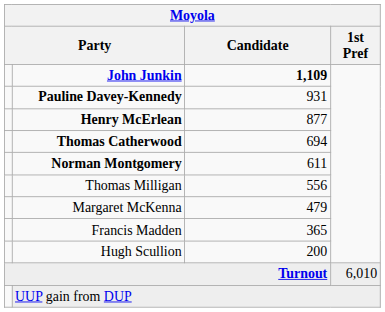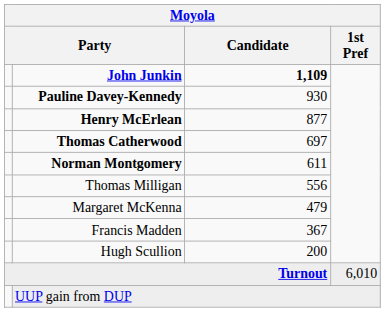Pauline Davey-Kennedy | Candidate: 931 -> 930
Thomas Catherwood | Candidate: 694 -> 697
Francis Madden | Candidate: 365 -> 367
